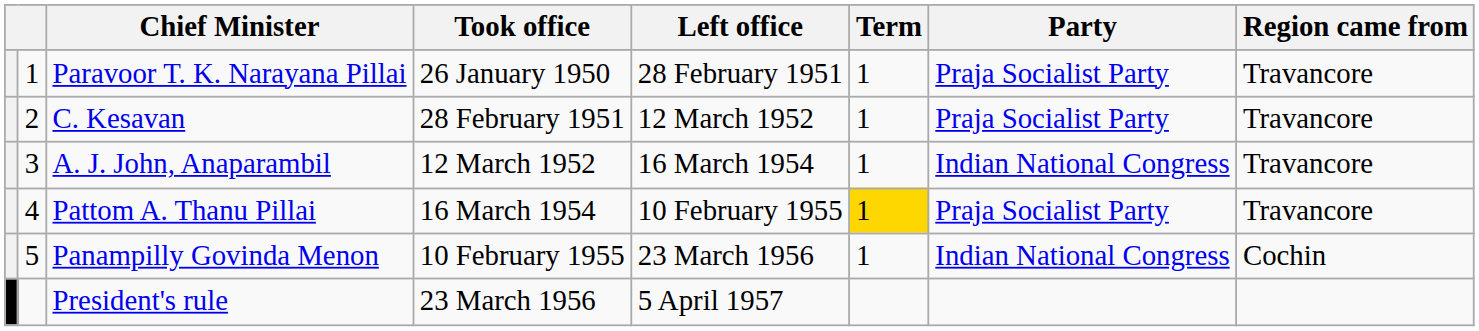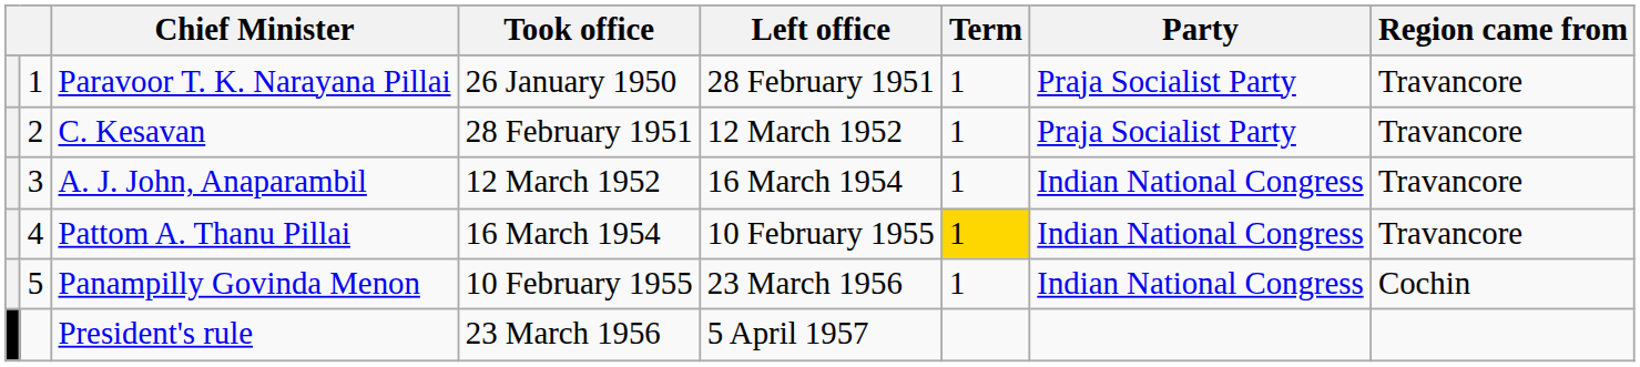Pattom A. Thanu Pillai | Party: Praja Socialist Party -> Indian National Congress
